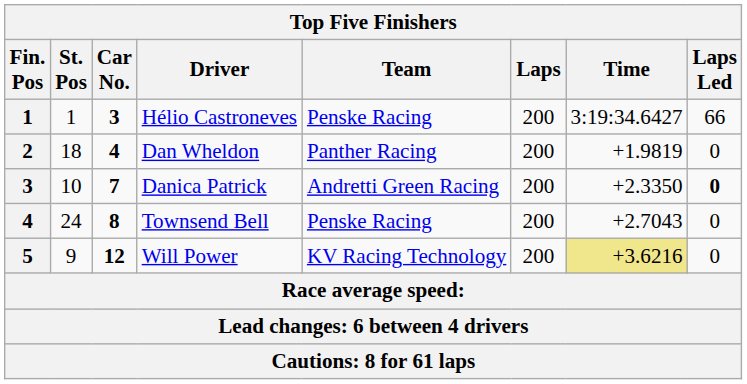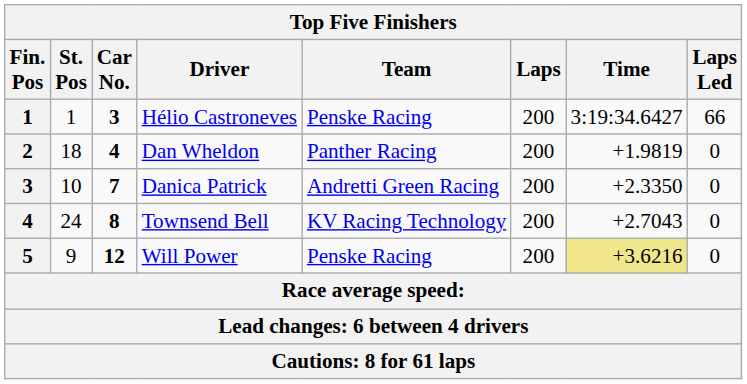Danica Patrick | Laps Led: bold -> normal
Townsend Bell | Team: Penske Racing -> KV Racing Technology
Will Power | Team: KV Racing Technology -> Penske Racing
